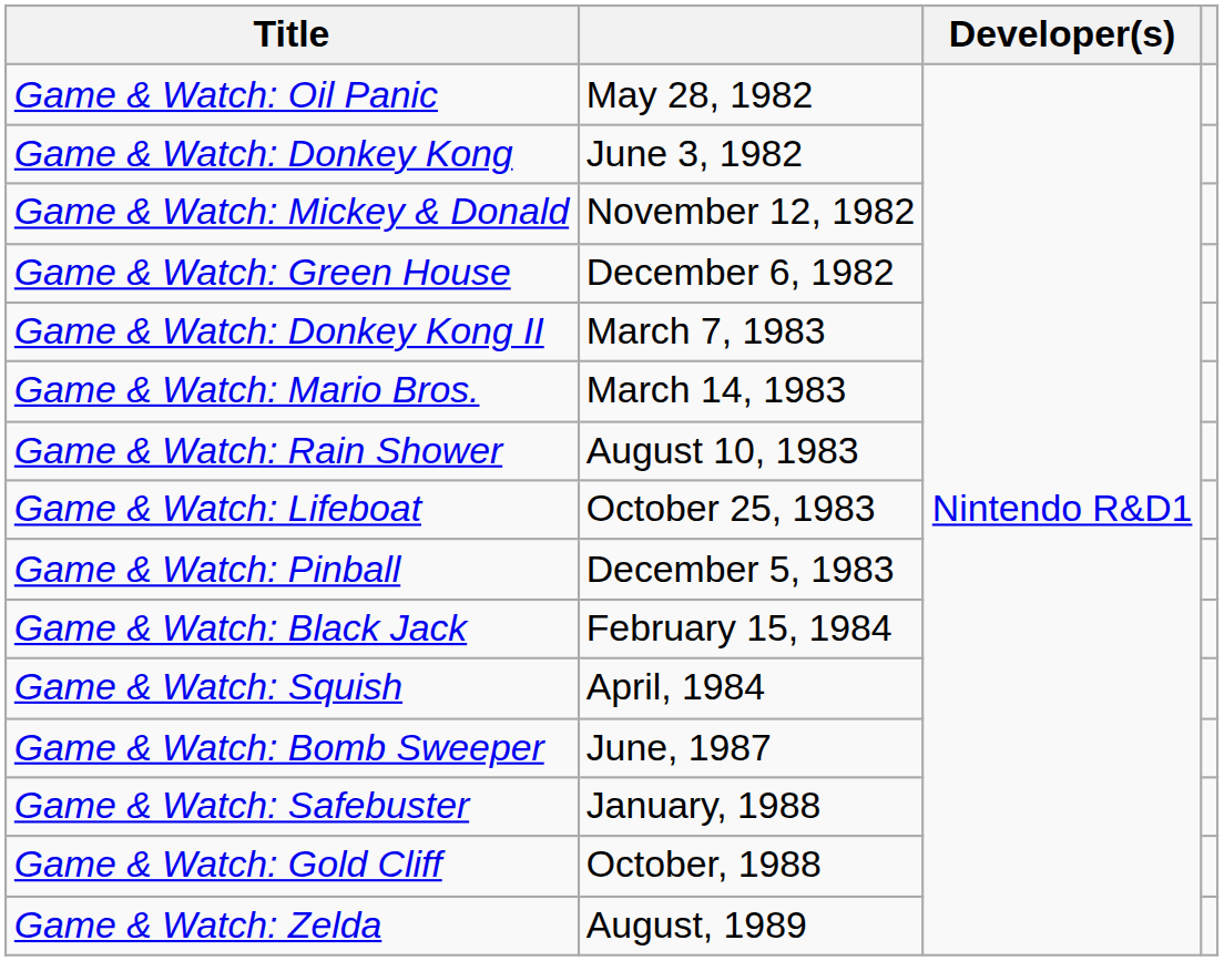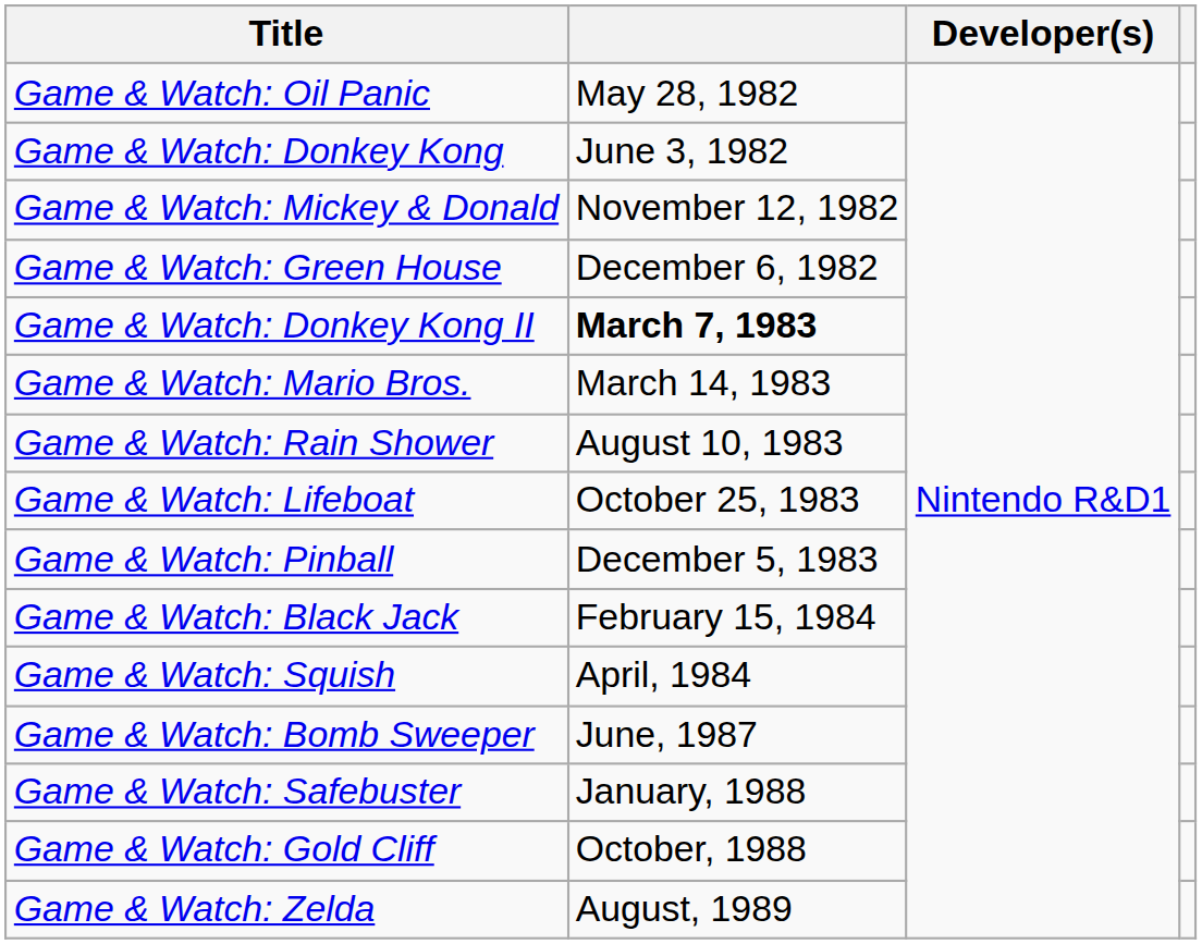Game & Watch: Donkey Kong II | column 2: normal -> bold
